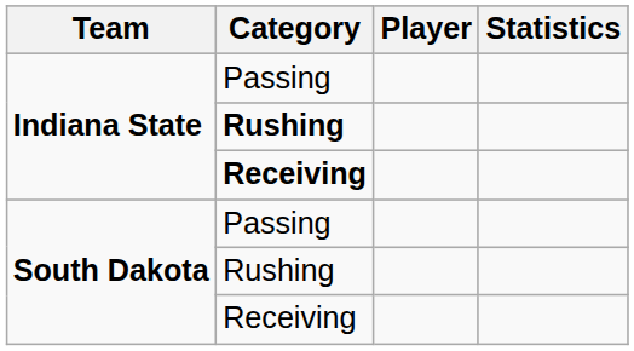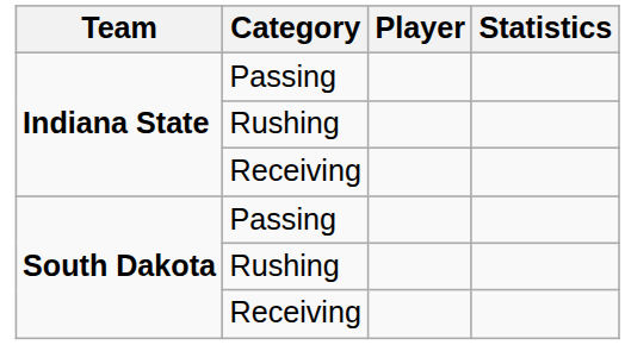Indiana State / Rushing | Category: bold -> normal
Indiana State / Receiving | Category: bold -> normal
